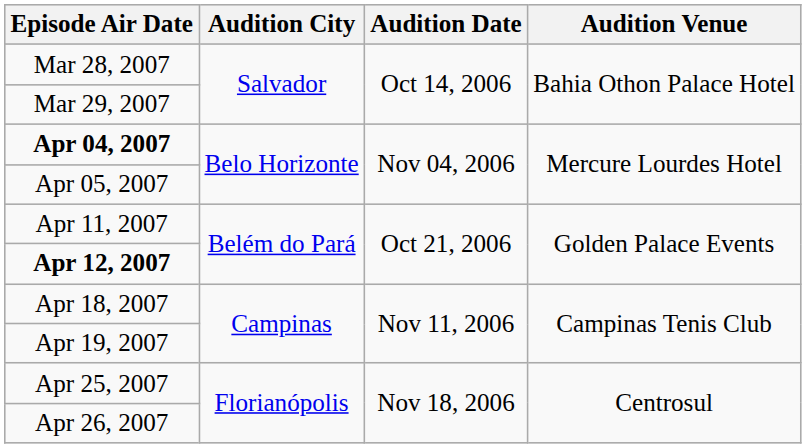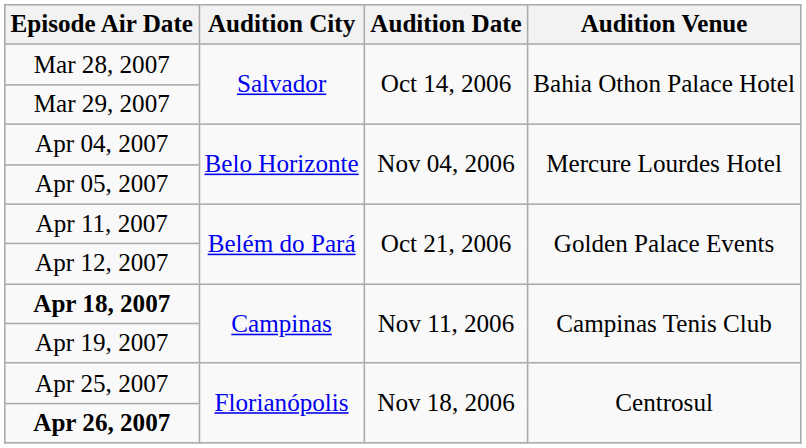Apr 04, 2007 | Episode Air Date: bold -> normal
Apr 12, 2007 | Episode Air Date: bold -> normal
Apr 18, 2007 | Episode Air Date: normal -> bold
Apr 26, 2007 | Episode Air Date: normal -> bold
